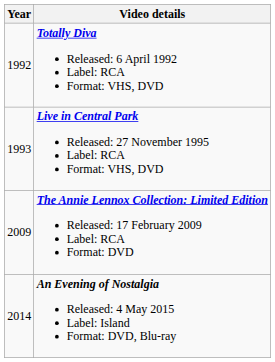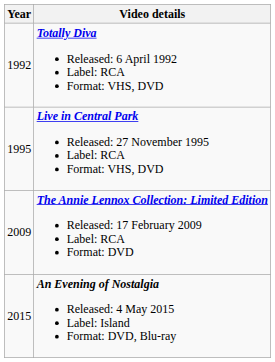row 3 | Year: 1993 -> 1995
row 5 | Year: 2014 -> 2015
